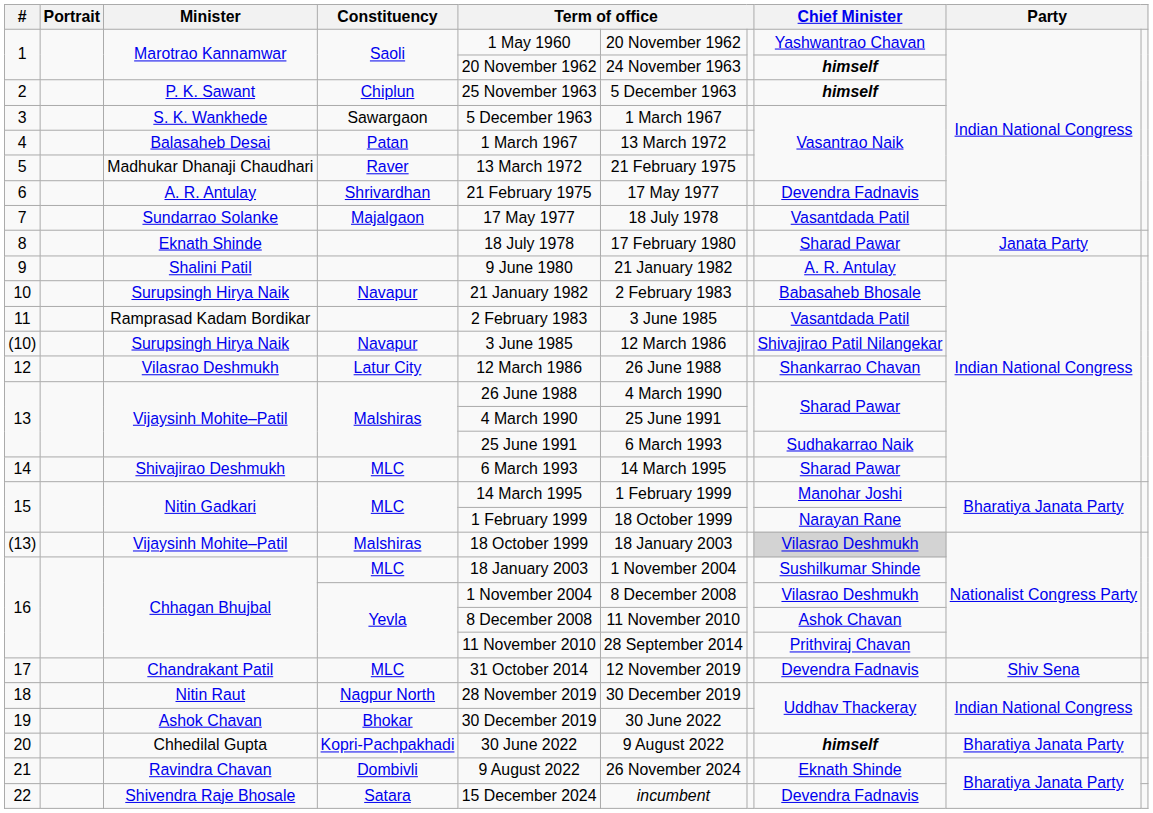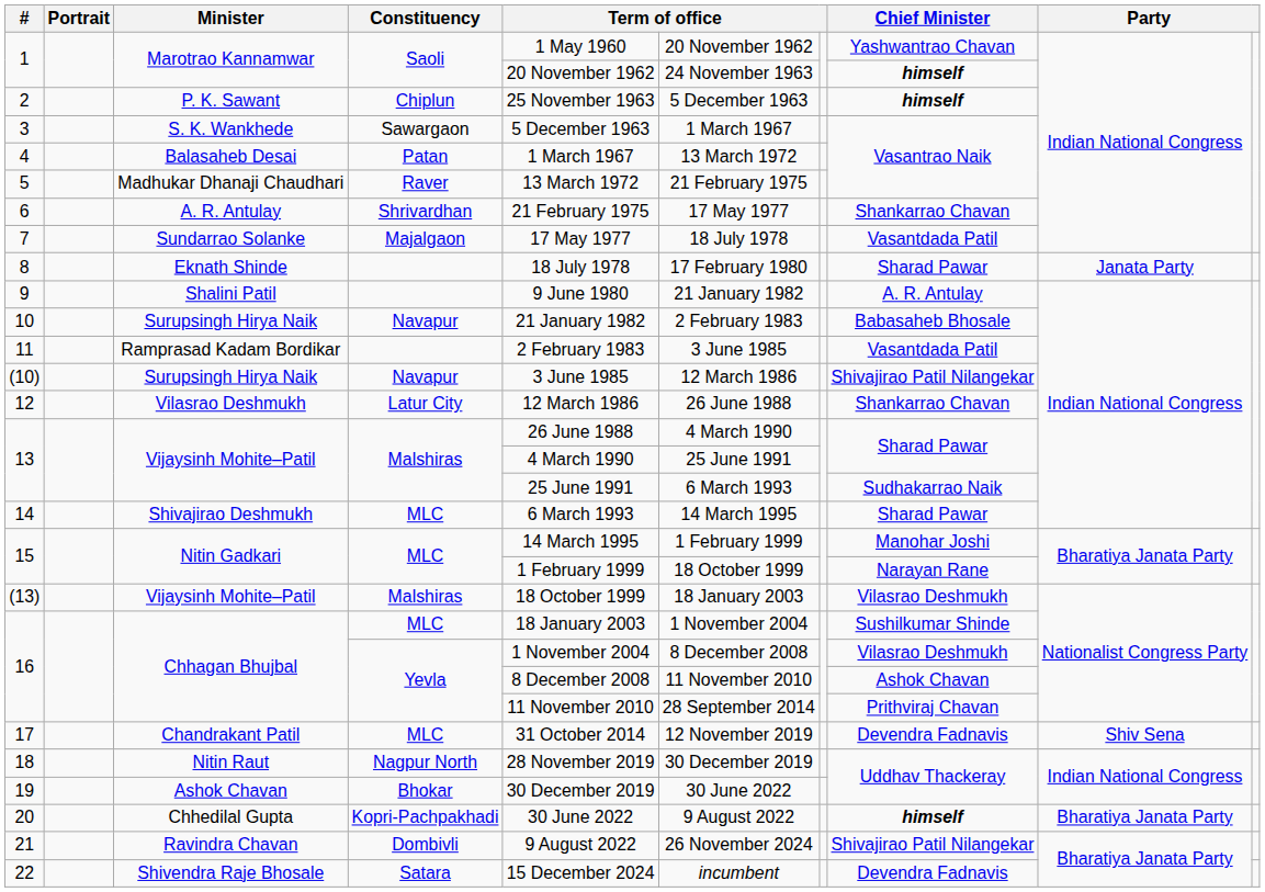6 | Chief Minister: Devendra Fadnavis -> Shankarrao Chavan
(13) | Chief Minister: lightgrey background -> no background
21 | Chief Minister: Eknath Shinde -> Shivajirao Patil Nilangekar
